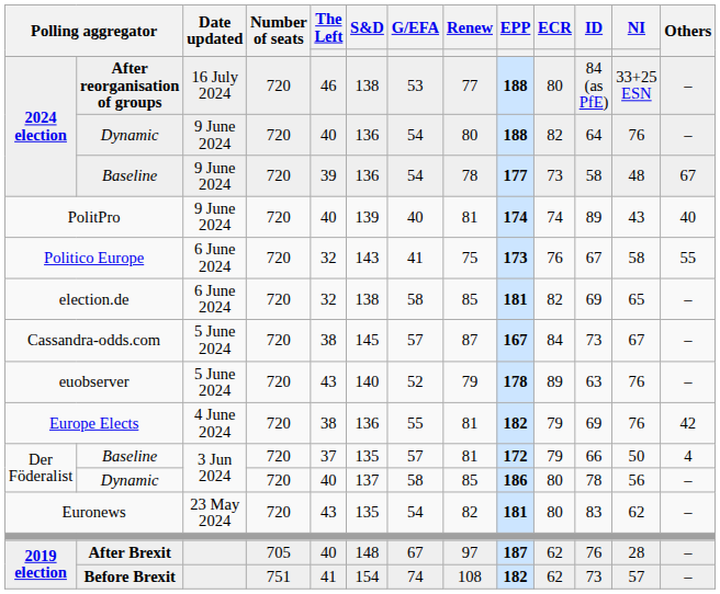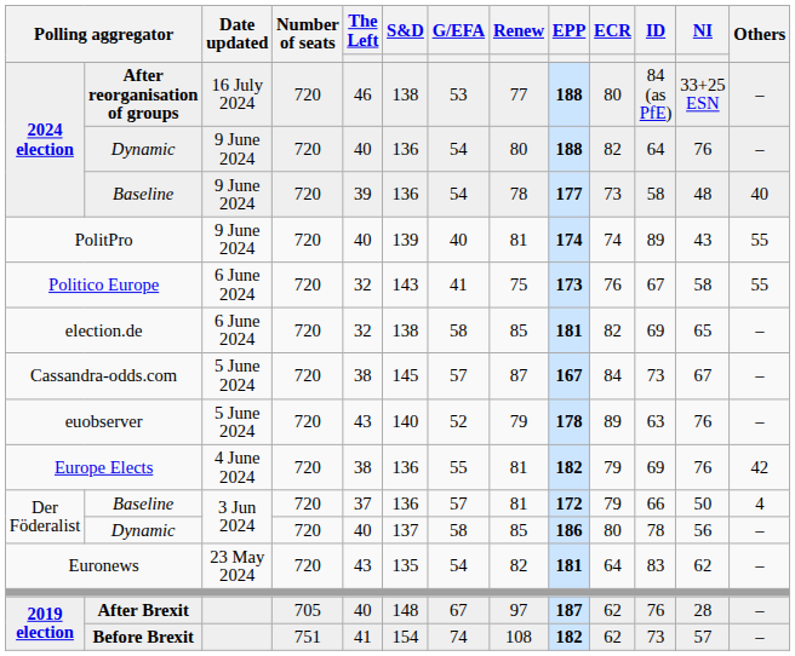2024 election / Baseline | Others: 67 -> 40
PolitPro | Others: 40 -> 55
Der Föderalist / Baseline | S&D: 135 -> 136
Euronews | ECR: 80 -> 64
